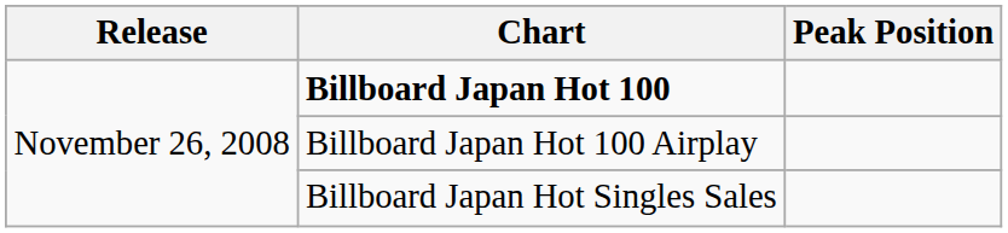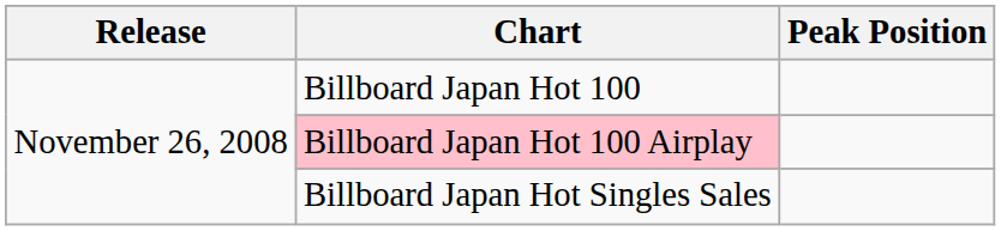Billboard Japan Hot 100 | Chart: bold -> normal
Billboard Japan Hot 100 Airplay | Chart: no background -> pink background
